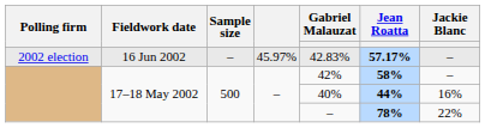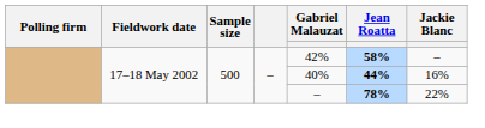- row: 2002 election | 16 Jun 2002 | – | 45.97% | 42.83% | 57.17% | –
